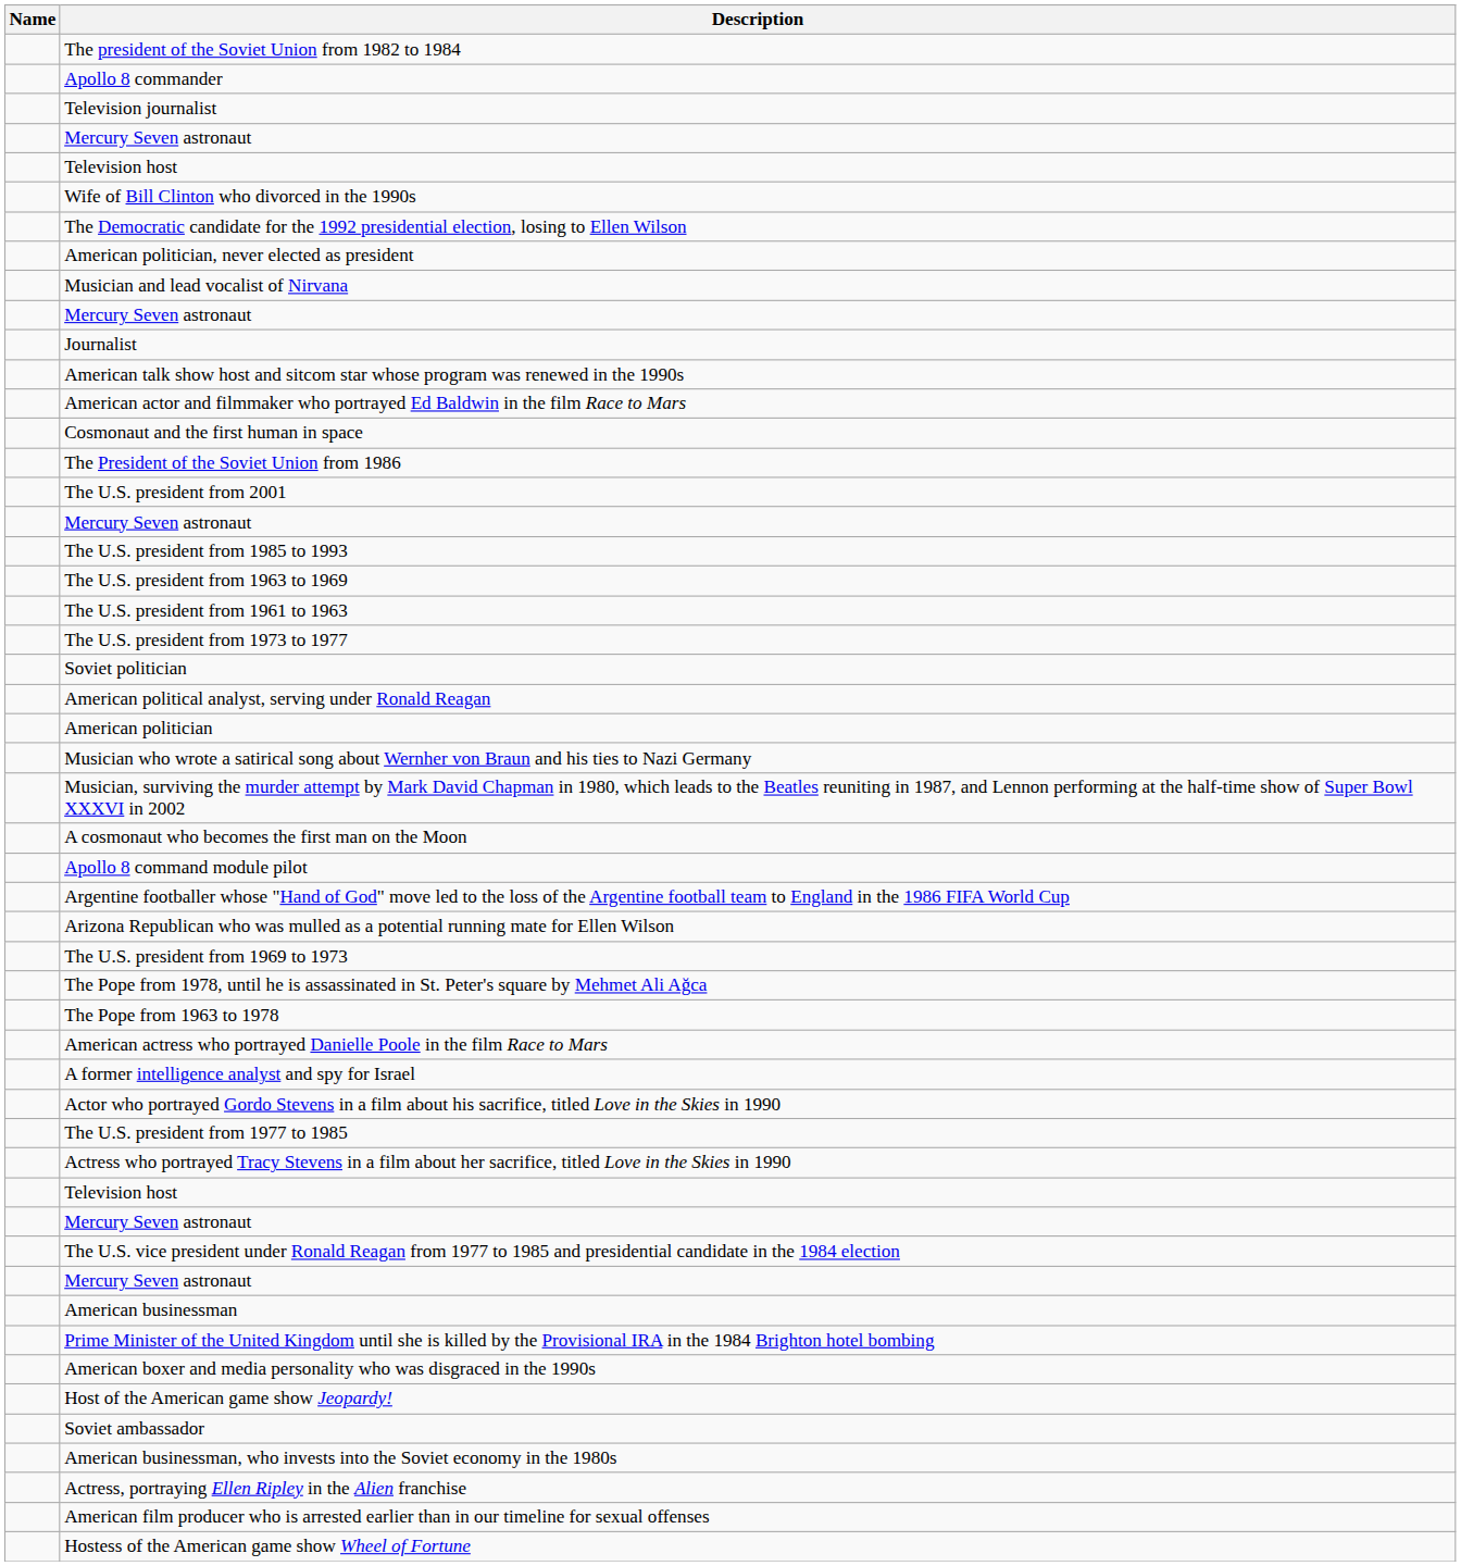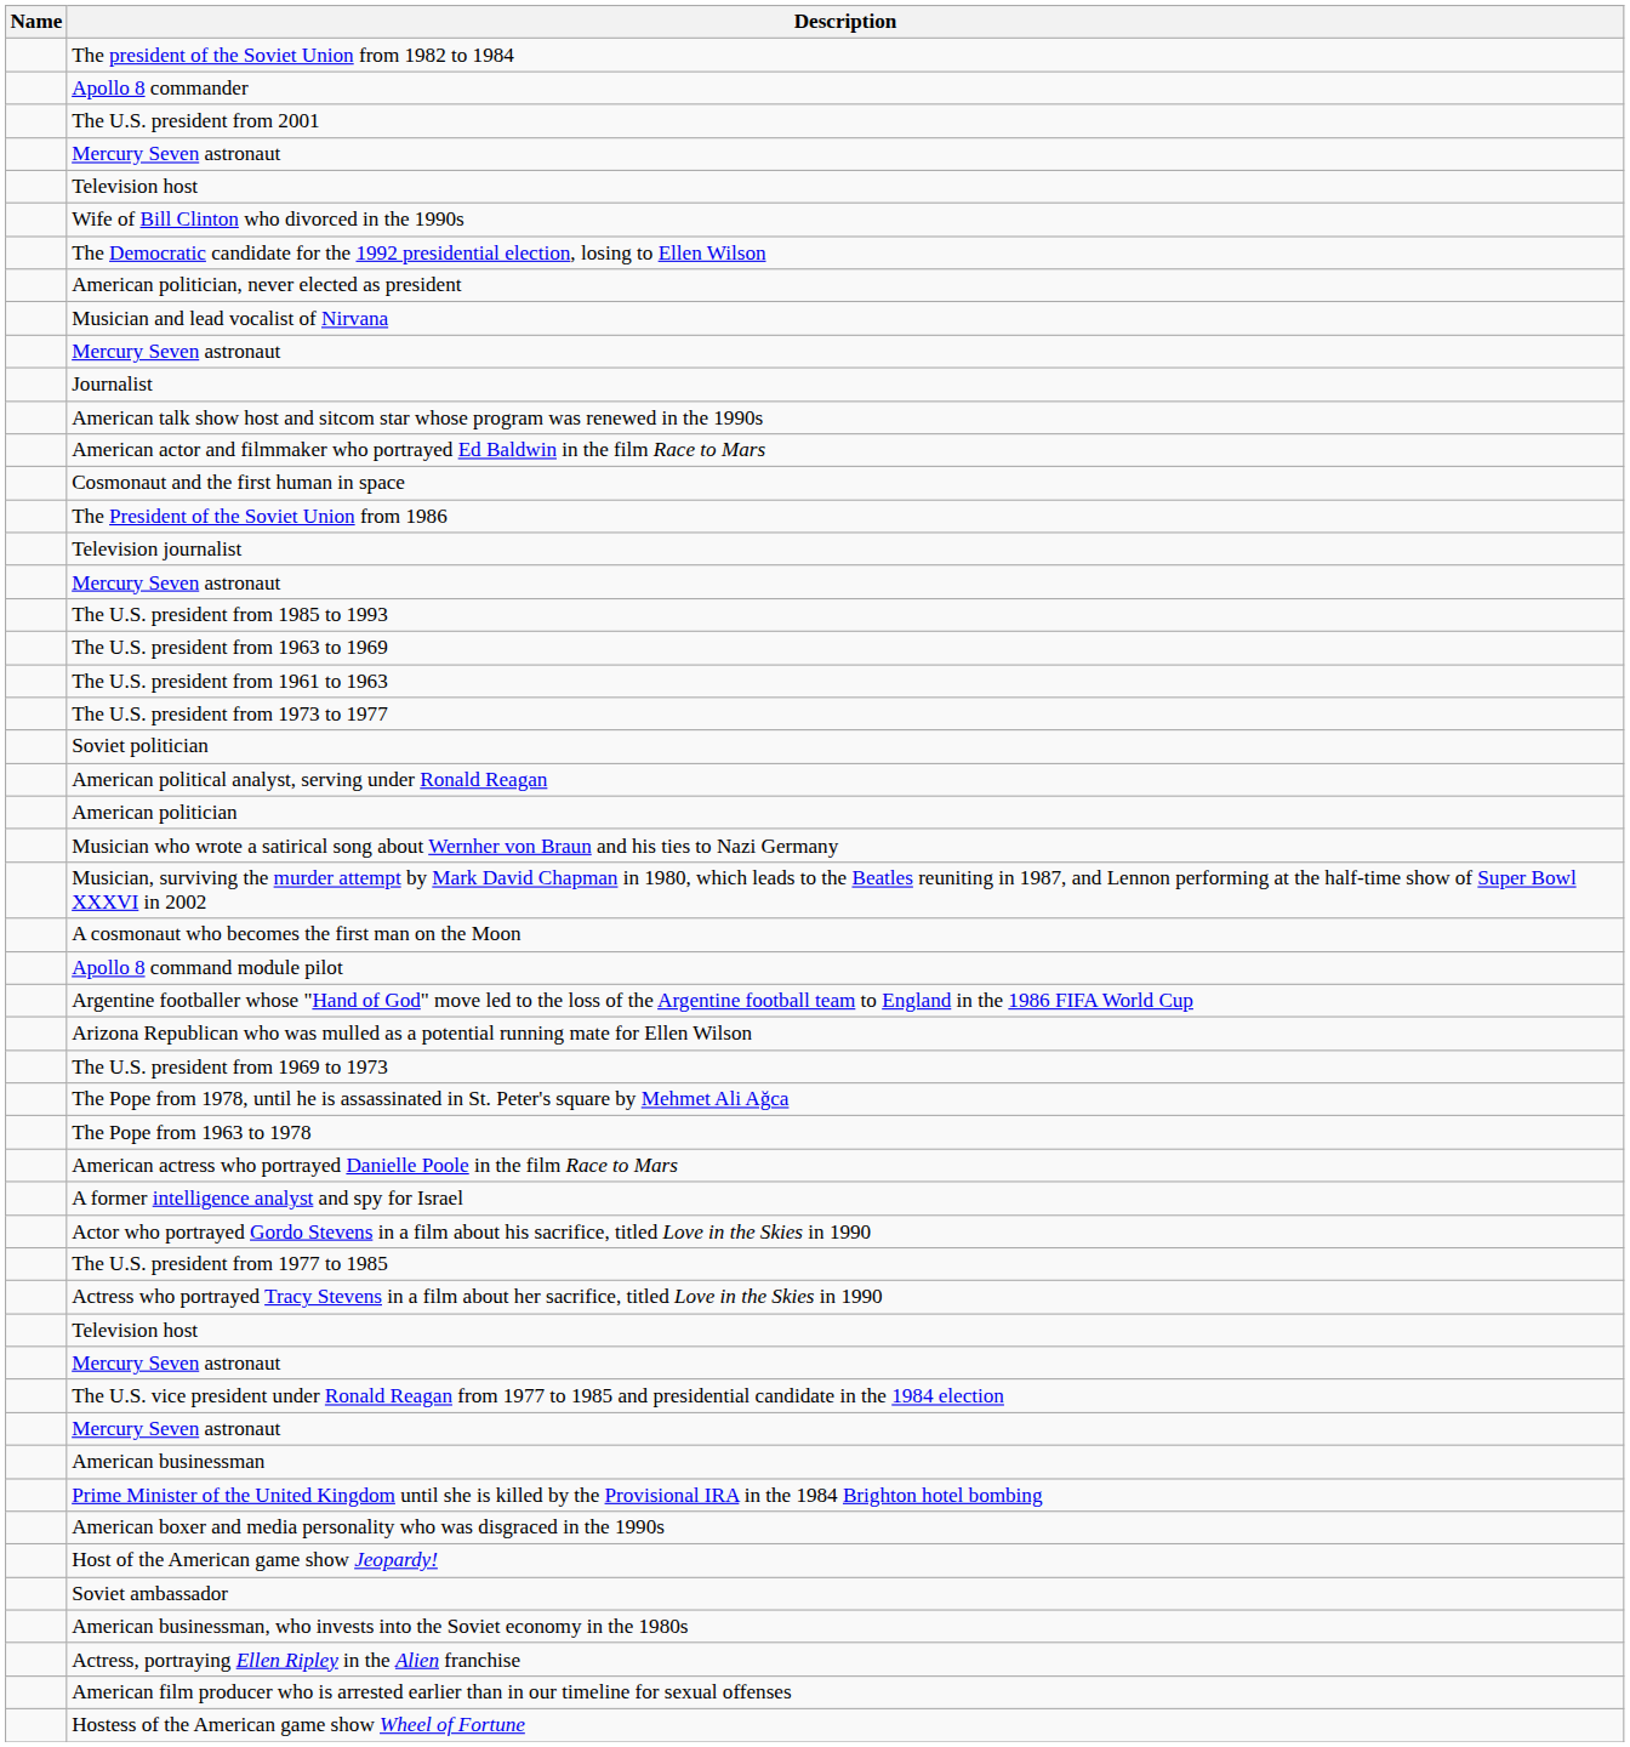row 4 | Description: Television journalist -> The U.S. president from 2001
row 17 | Description: The U.S. president from 2001 -> Television journalist
